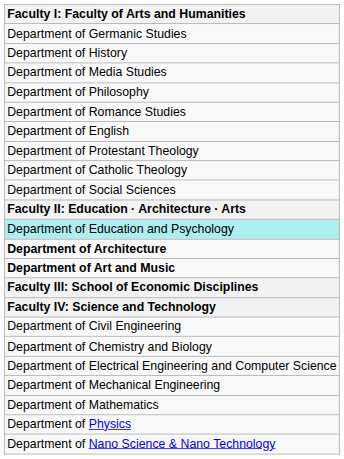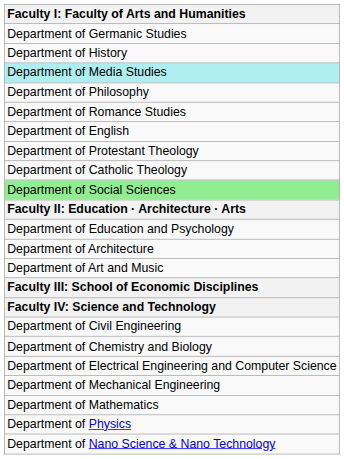Department of Media Studies | column 1: no background -> paleturquoise background
Department of Social Sciences | column 1: no background -> lightgreen background
Department of Education and Psychology | column 1: paleturquoise background -> no background
Department of Architecture | column 1: bold -> normal
Department of Art and Music | column 1: bold -> normal
